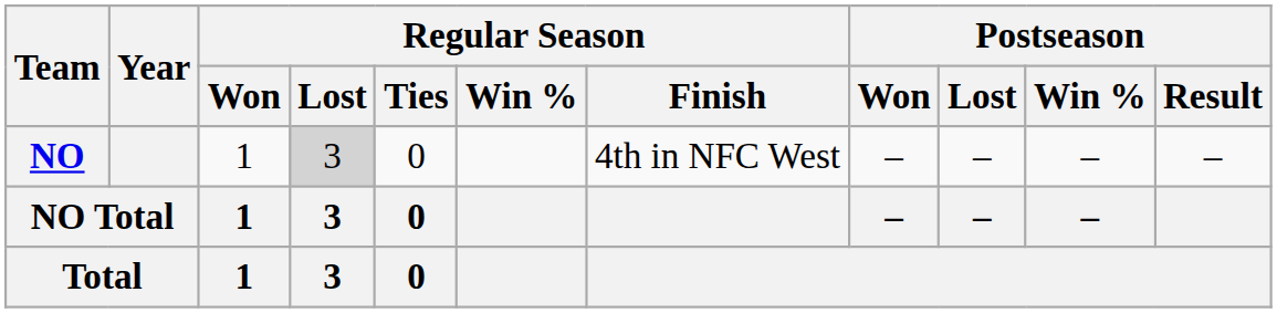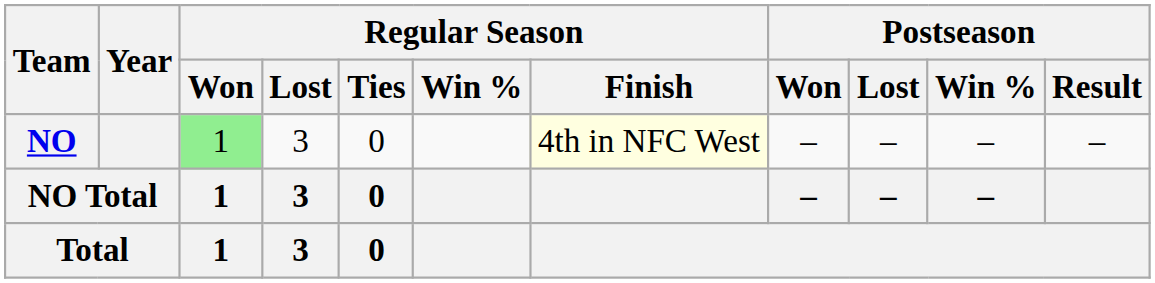NO | Regular Season / Won: no background -> lightgreen background
NO | Regular Season / Lost: lightgrey background -> no background
NO | Regular Season / Finish: no background -> lightyellow background
